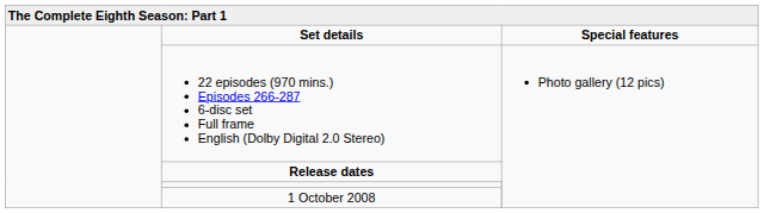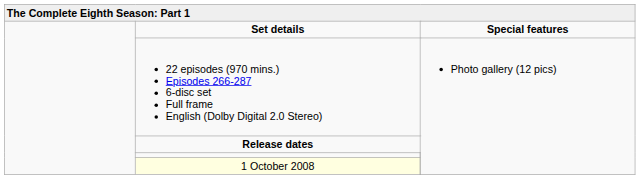1 October 2008 | column 2: no background -> lightyellow background
